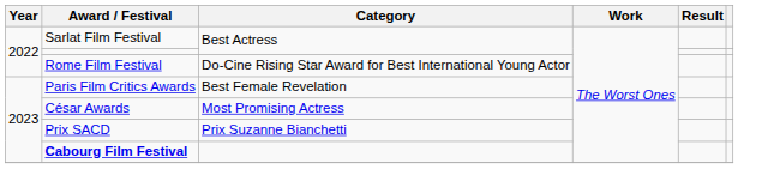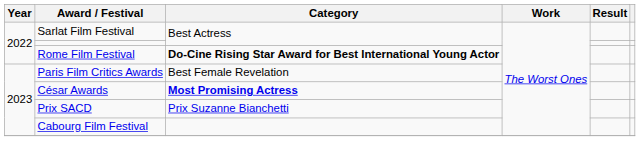Rome Film Festival | Category: normal -> bold
César Awards | Category: normal -> bold
Cabourg Film Festival | Award / Festival: bold -> normal
